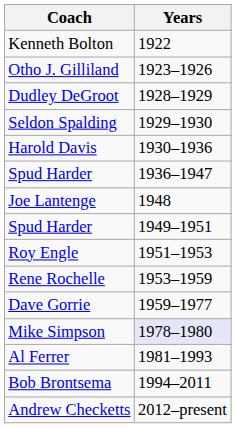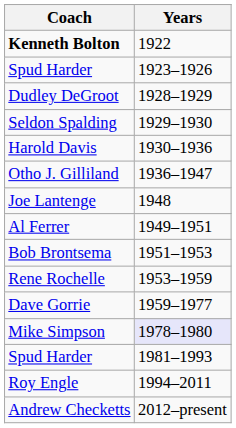row 2 | Coach: normal -> bold
row 3 | Coach: Otho J. Gilliland -> Spud Harder
row 7 | Coach: Spud Harder -> Otho J. Gilliland
row 9 | Coach: Spud Harder -> Al Ferrer
row 10 | Coach: Roy Engle -> Bob Brontsema
row 14 | Coach: Al Ferrer -> Spud Harder
row 15 | Coach: Bob Brontsema -> Roy Engle
